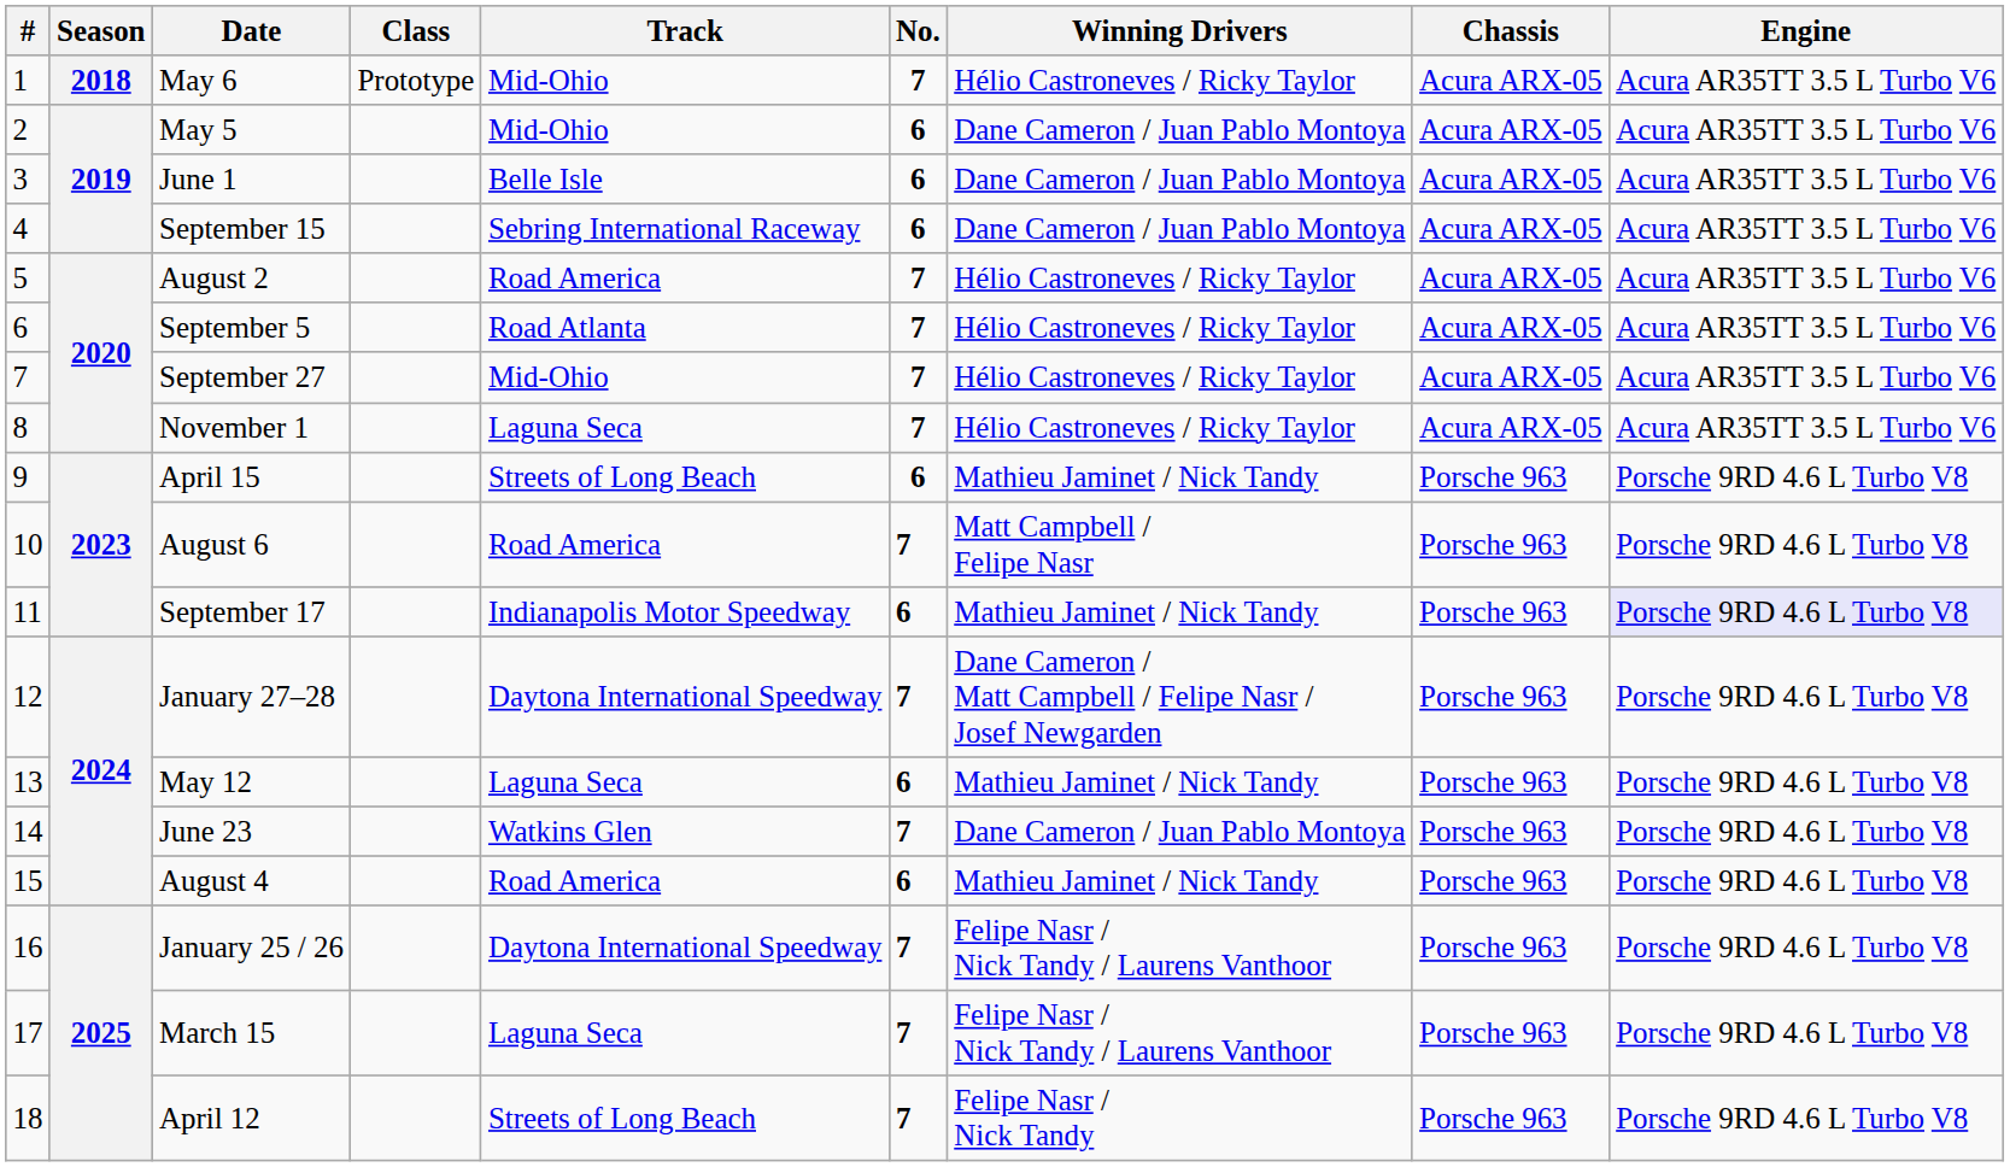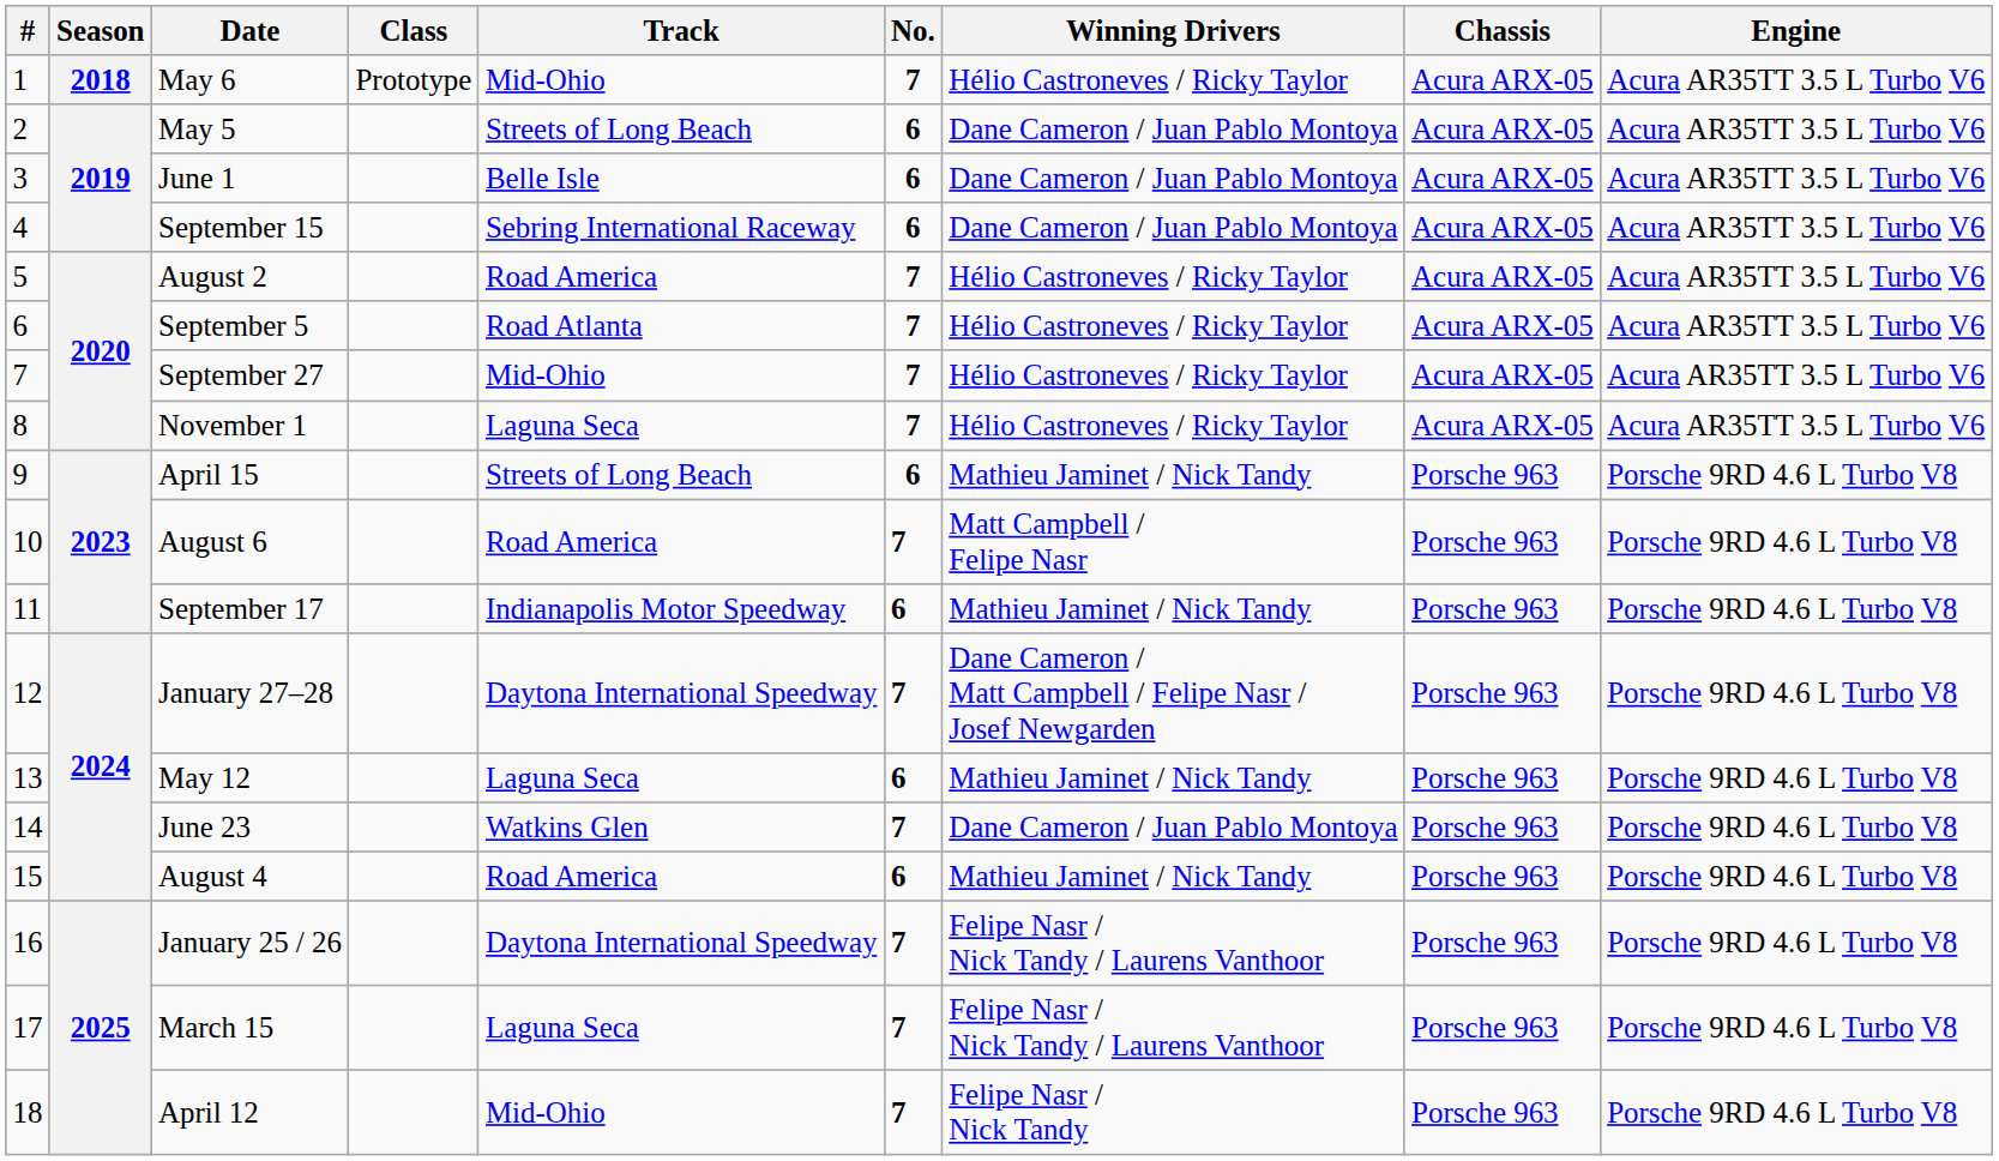May 5 | Track: Mid-Ohio -> Streets of Long Beach
September 17 | Engine: lavender background -> no background
April 12 | Track: Streets of Long Beach -> Mid-Ohio
